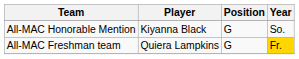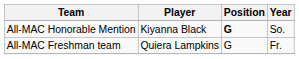row 2 | Position: normal -> bold
row 3 | Year: gold background -> no background
